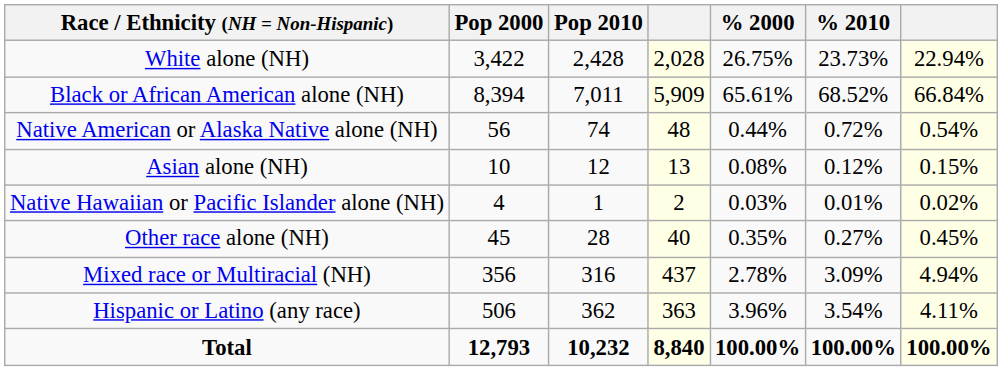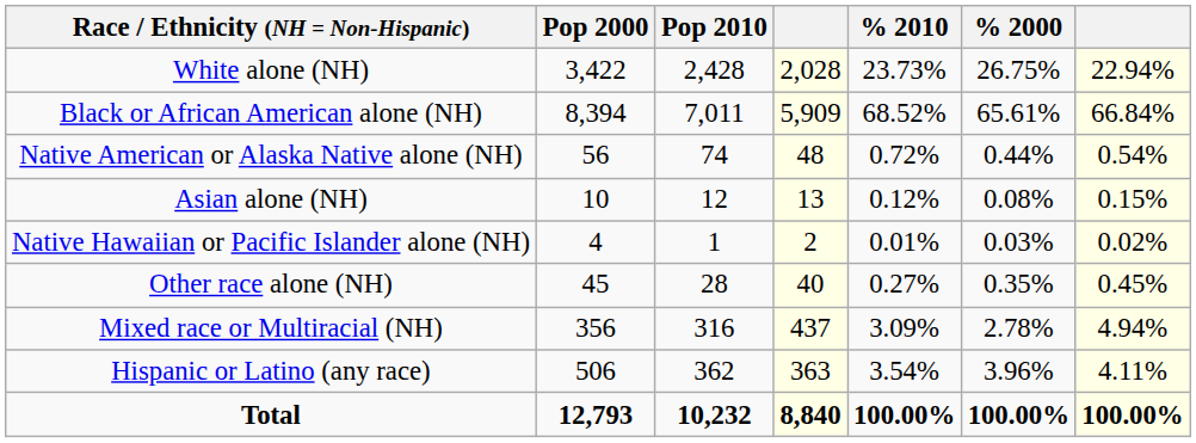columns swapped: % 2000 <-> % 2010
